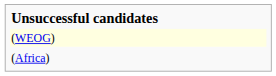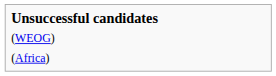row 2 | column 1: lightyellow background -> no background
